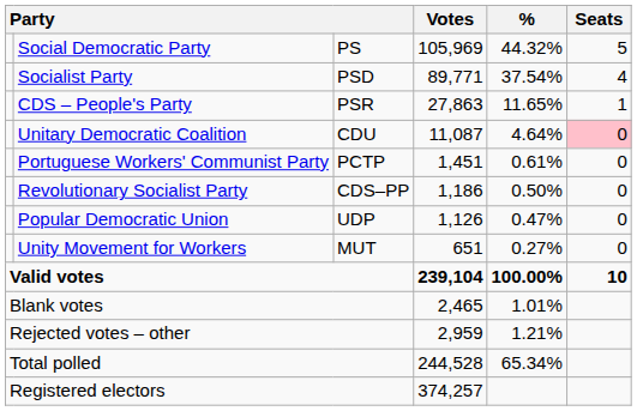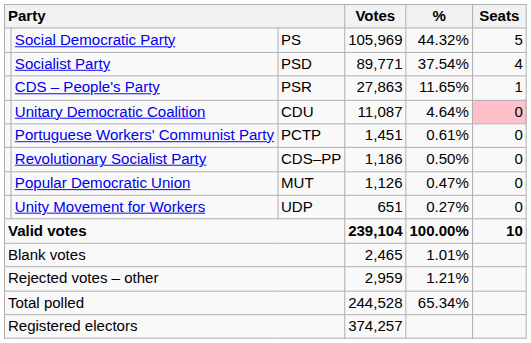Popular Democratic Union | column 3: UDP -> MUT
Unity Movement for Workers | column 3: MUT -> UDP
